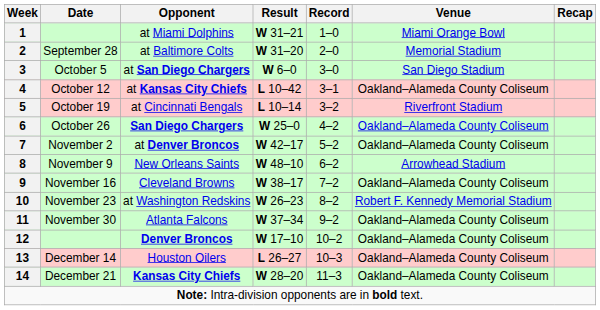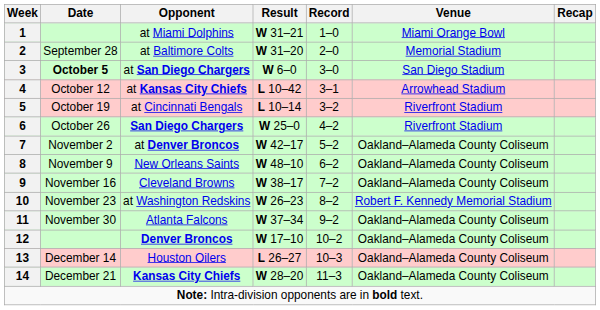3 | Date: normal -> bold
4 | Venue: Oakland–Alameda County Coliseum -> Arrowhead Stadium
6 | Venue: Oakland–Alameda County Coliseum -> Riverfront Stadium
8 | Venue: Arrowhead Stadium -> Oakland–Alameda County Coliseum
